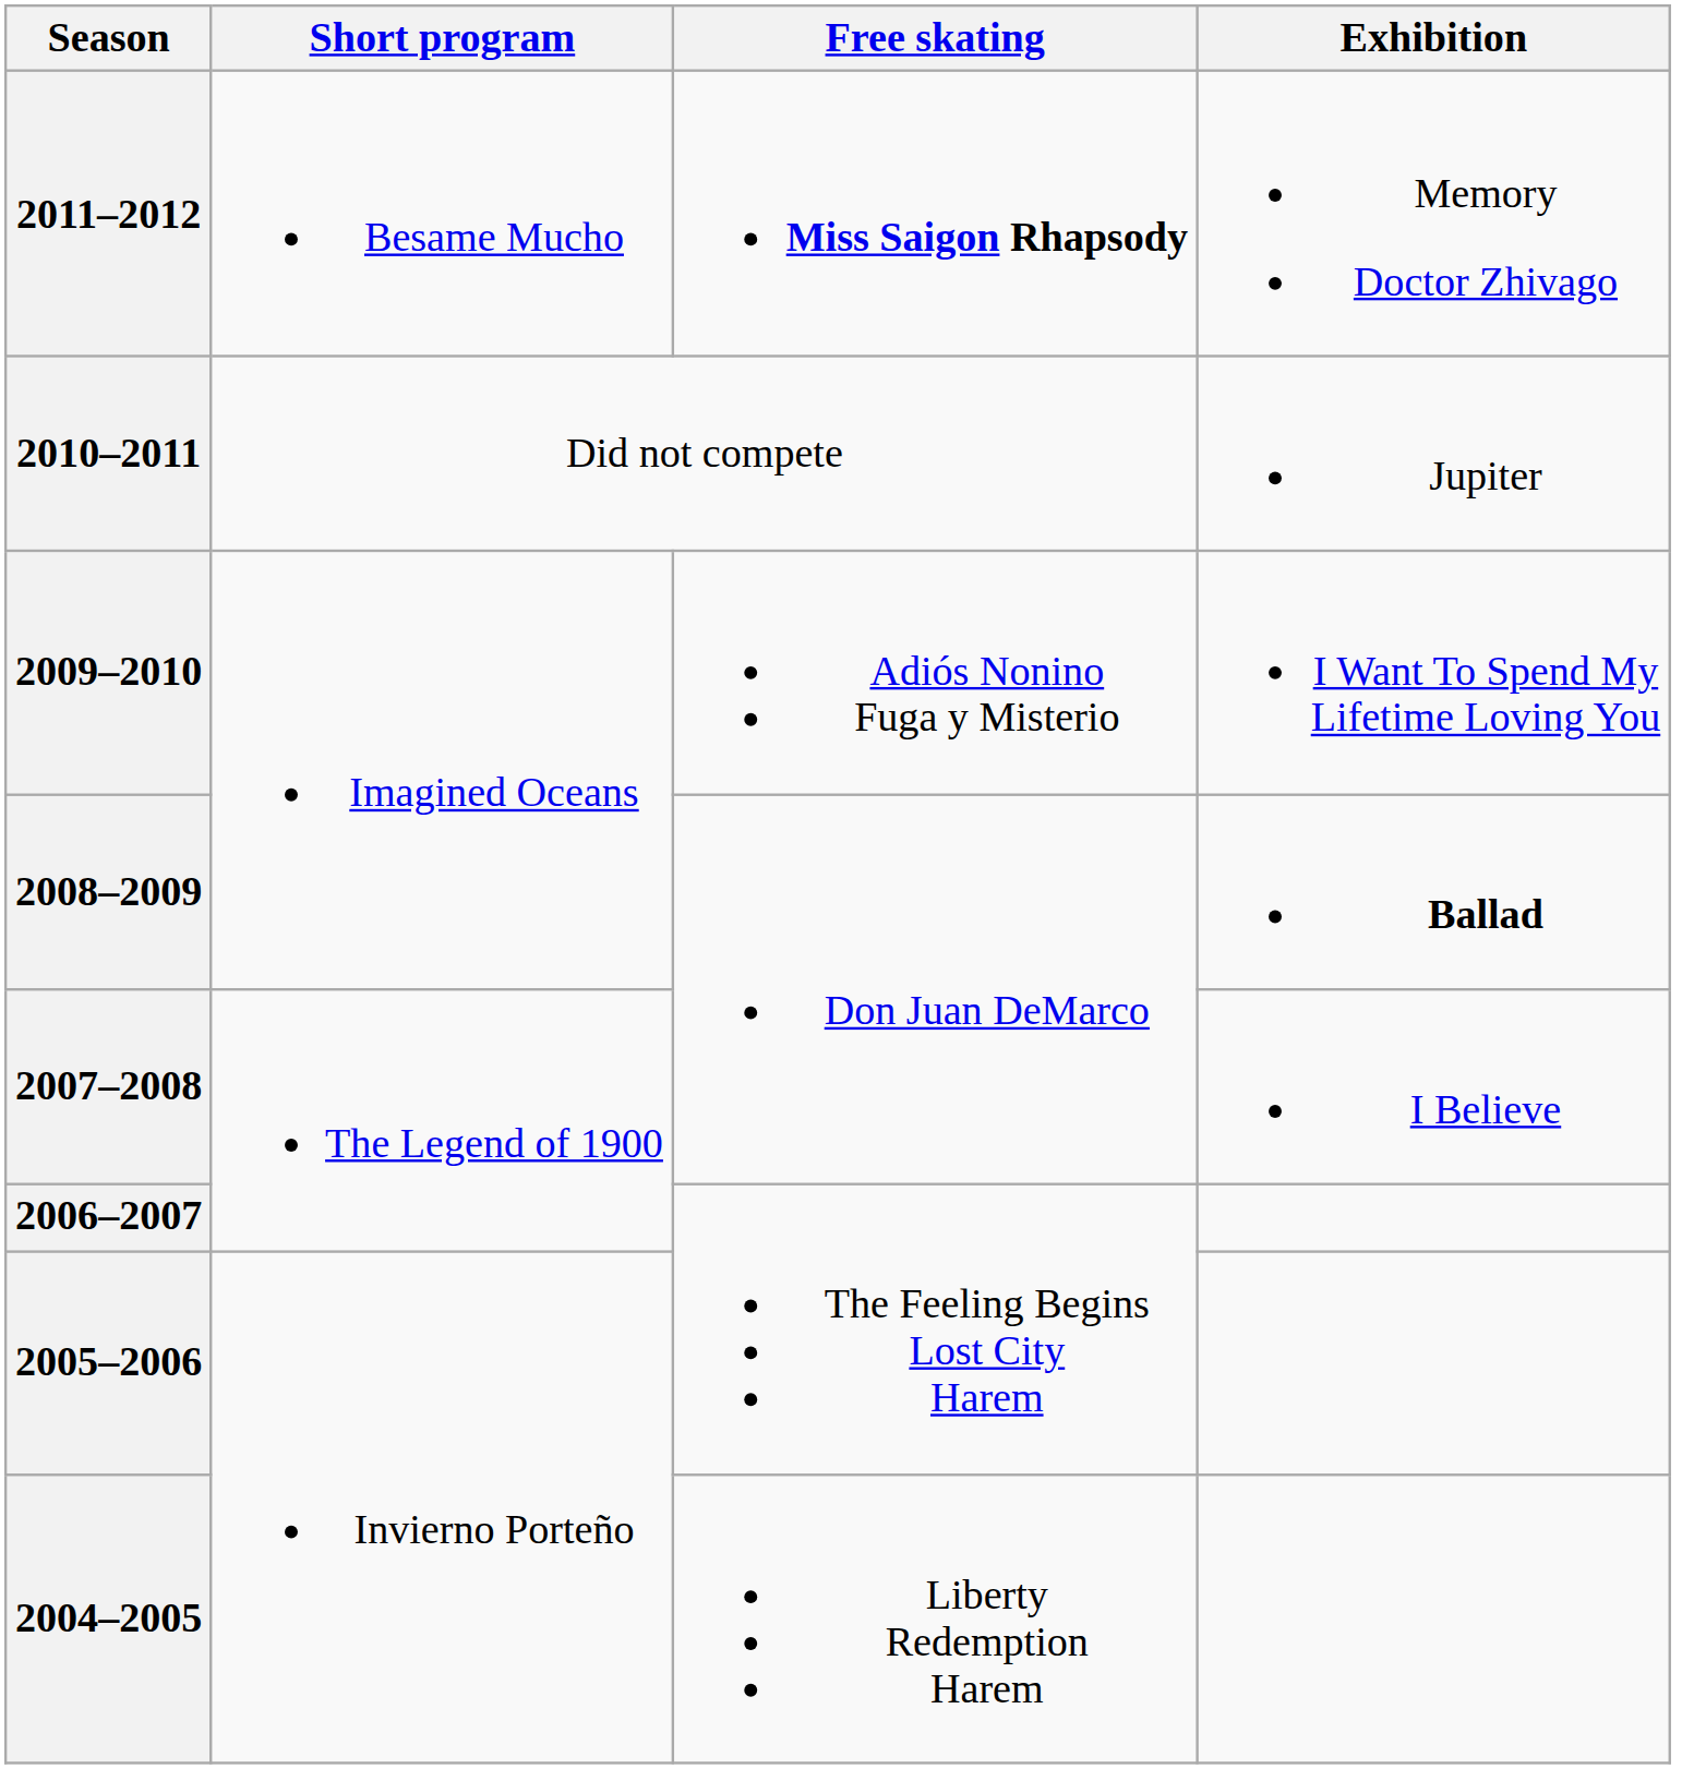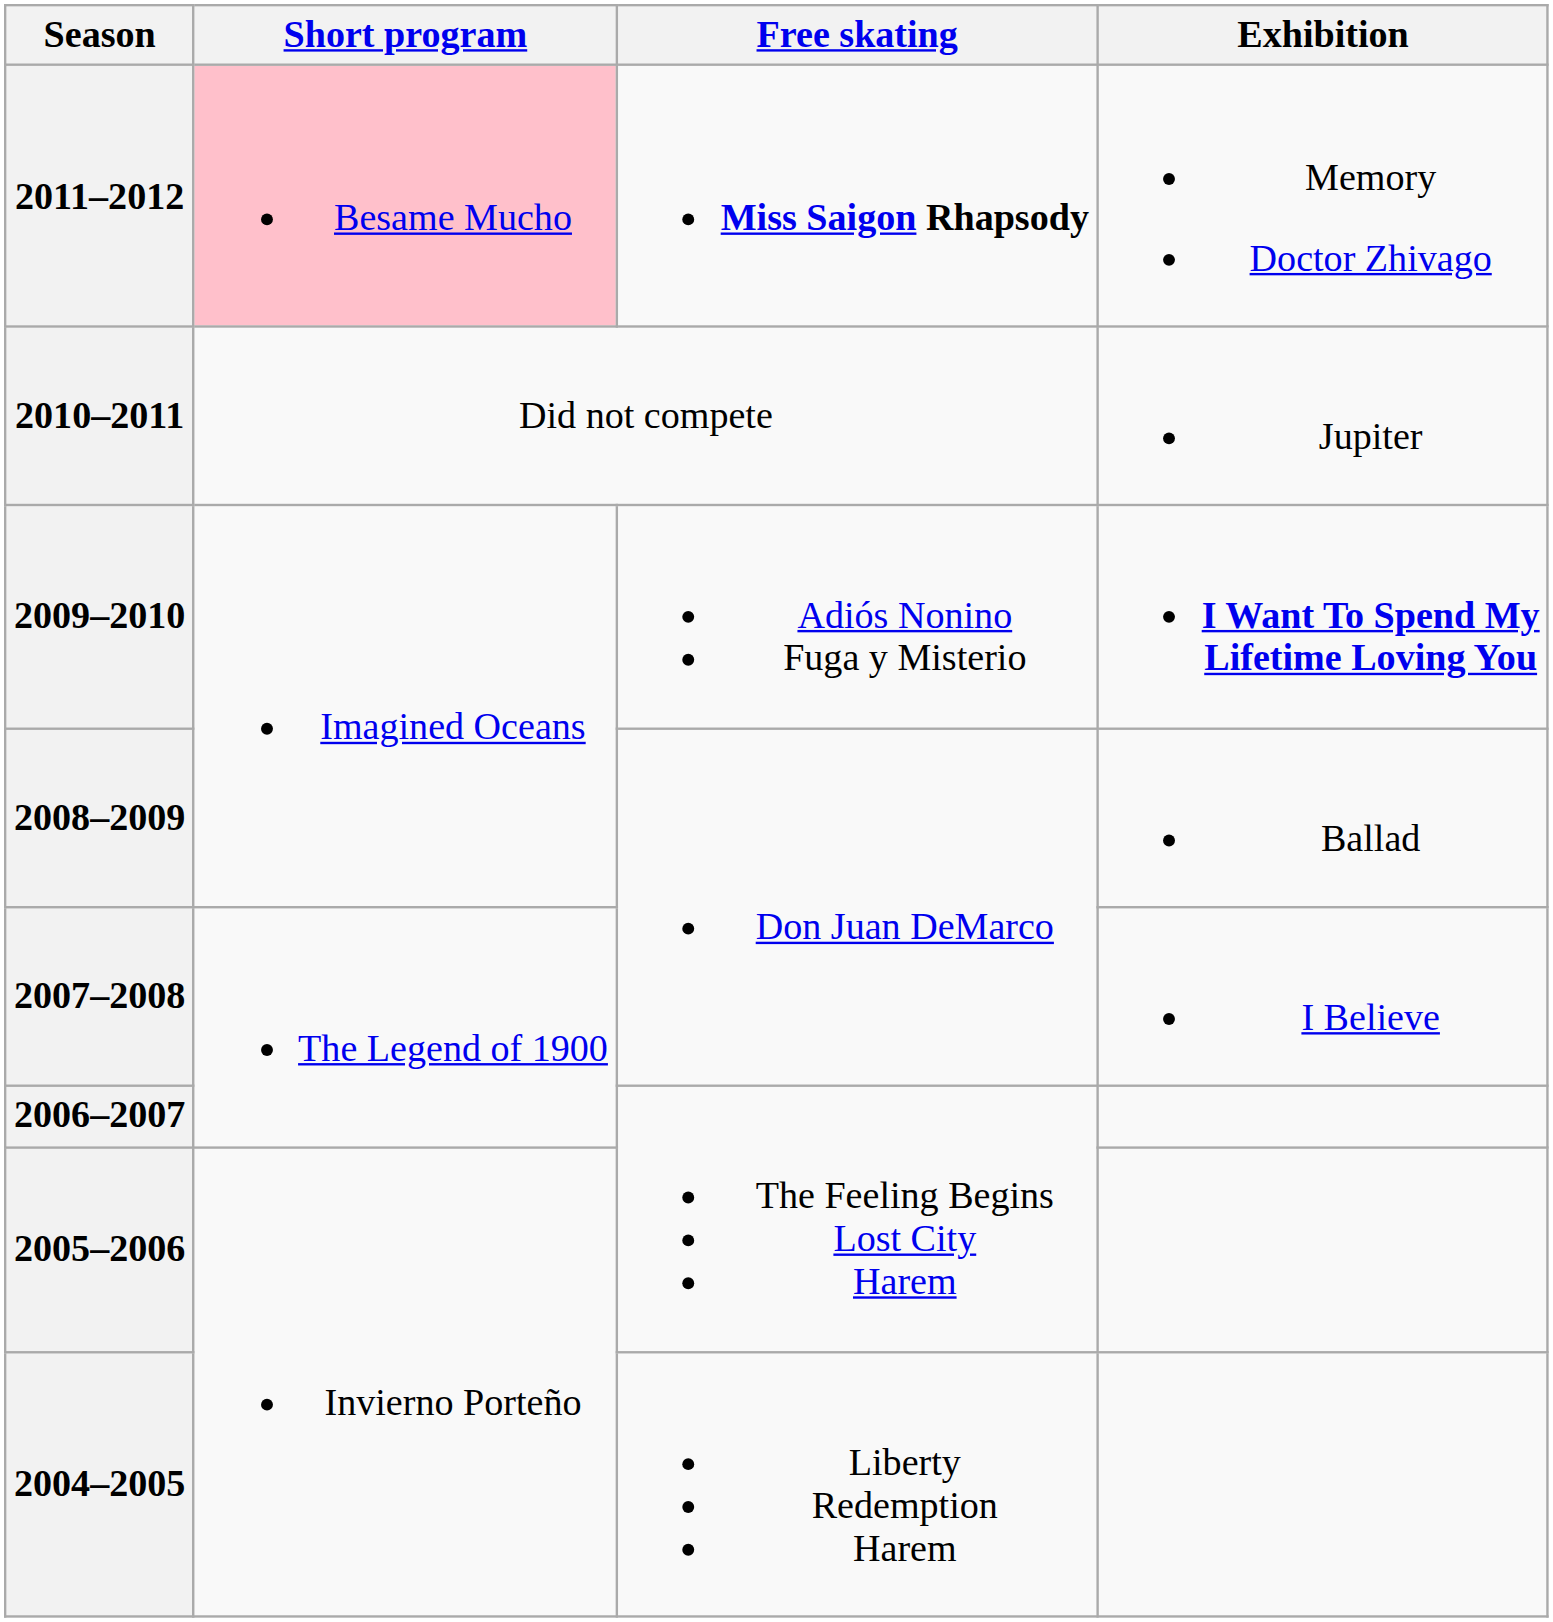2011–2012 | Short program: no background -> pink background
2009–2010 | Exhibition: normal -> bold
2008–2009 | Exhibition: bold -> normal
